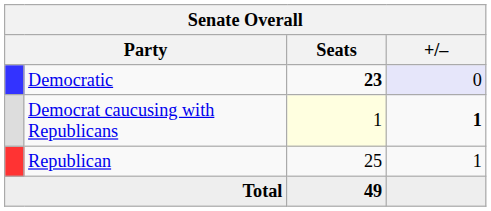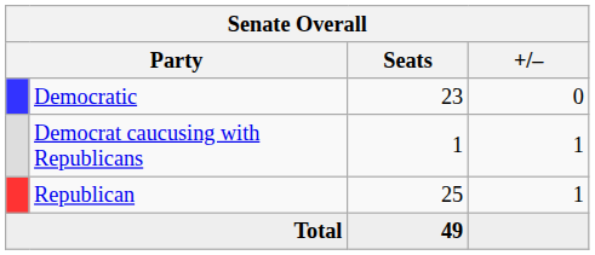Democratic | Seats: bold -> normal
Democratic | +/–: lavender background -> no background
Democrat caucusing with Republicans | Seats: lightyellow background -> no background
Democrat caucusing with Republicans | +/–: bold -> normal
